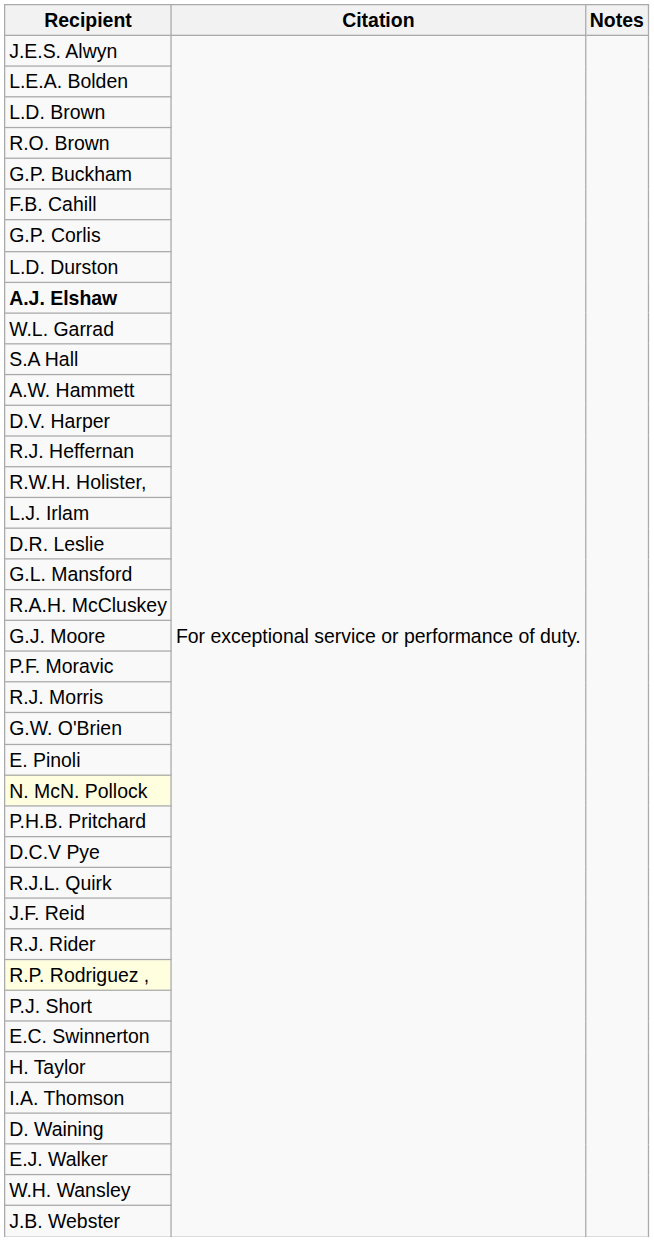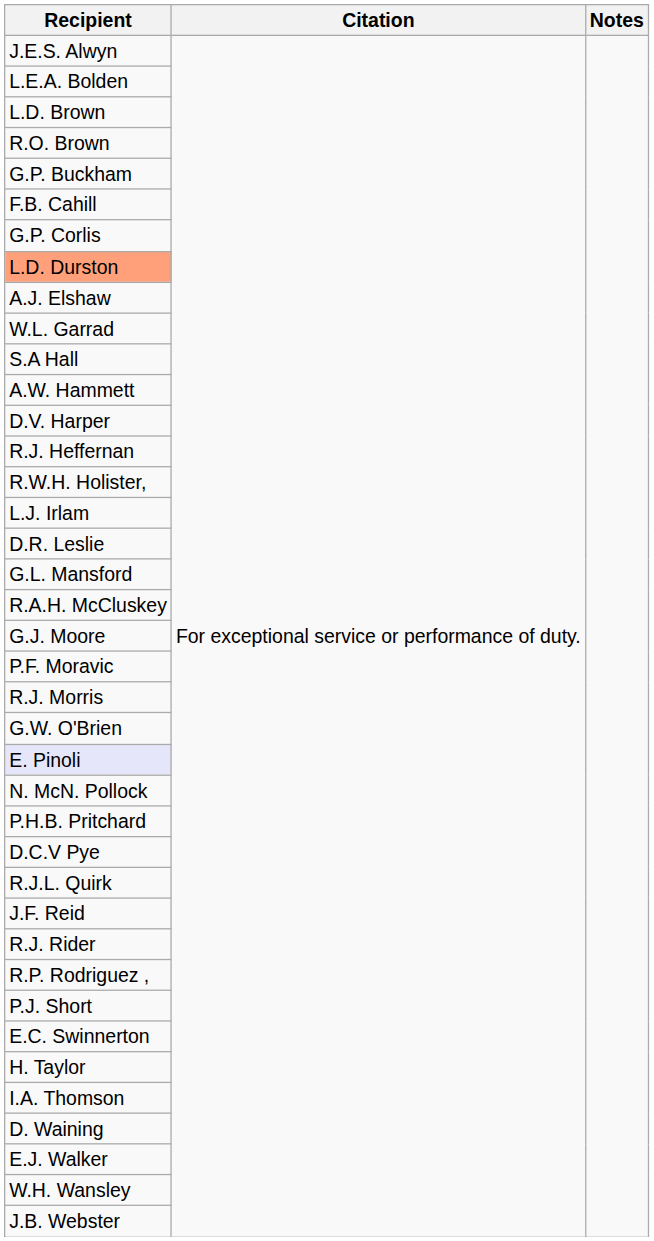L.D. Durston | Recipient: no background -> lightsalmon background
A.J. Elshaw | Recipient: bold -> normal
E. Pinoli | Recipient: no background -> lavender background
N. McN. Pollock | Recipient: lightyellow background -> no background
R.P. Rodriguez , | Recipient: lightyellow background -> no background
